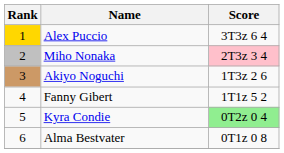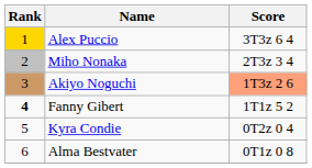Miho Nonaka | Score: pink background -> no background
Akiyo Noguchi | Score: no background -> lightsalmon background
Fanny Gibert | Rank: normal -> bold
Kyra Condie | Score: lightgreen background -> no background
